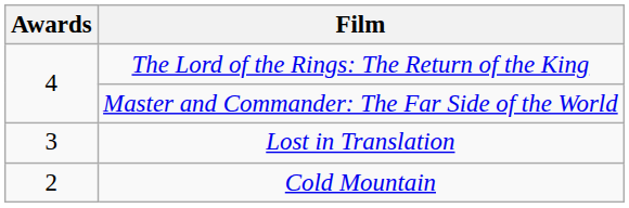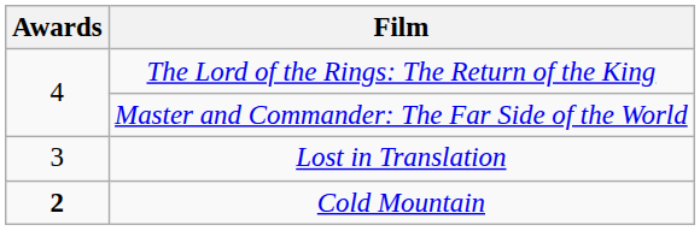Cold Mountain | Awards: normal -> bold
